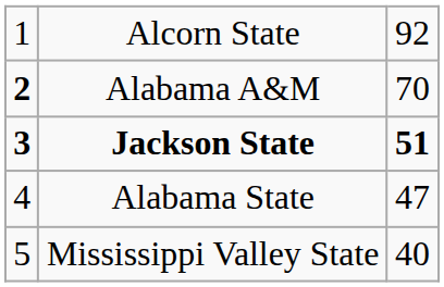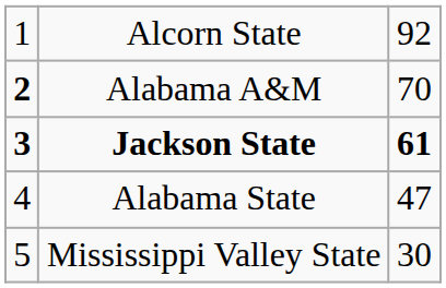Jackson State | column 3: 51 -> 61
Mississippi Valley State | column 3: 40 -> 30
